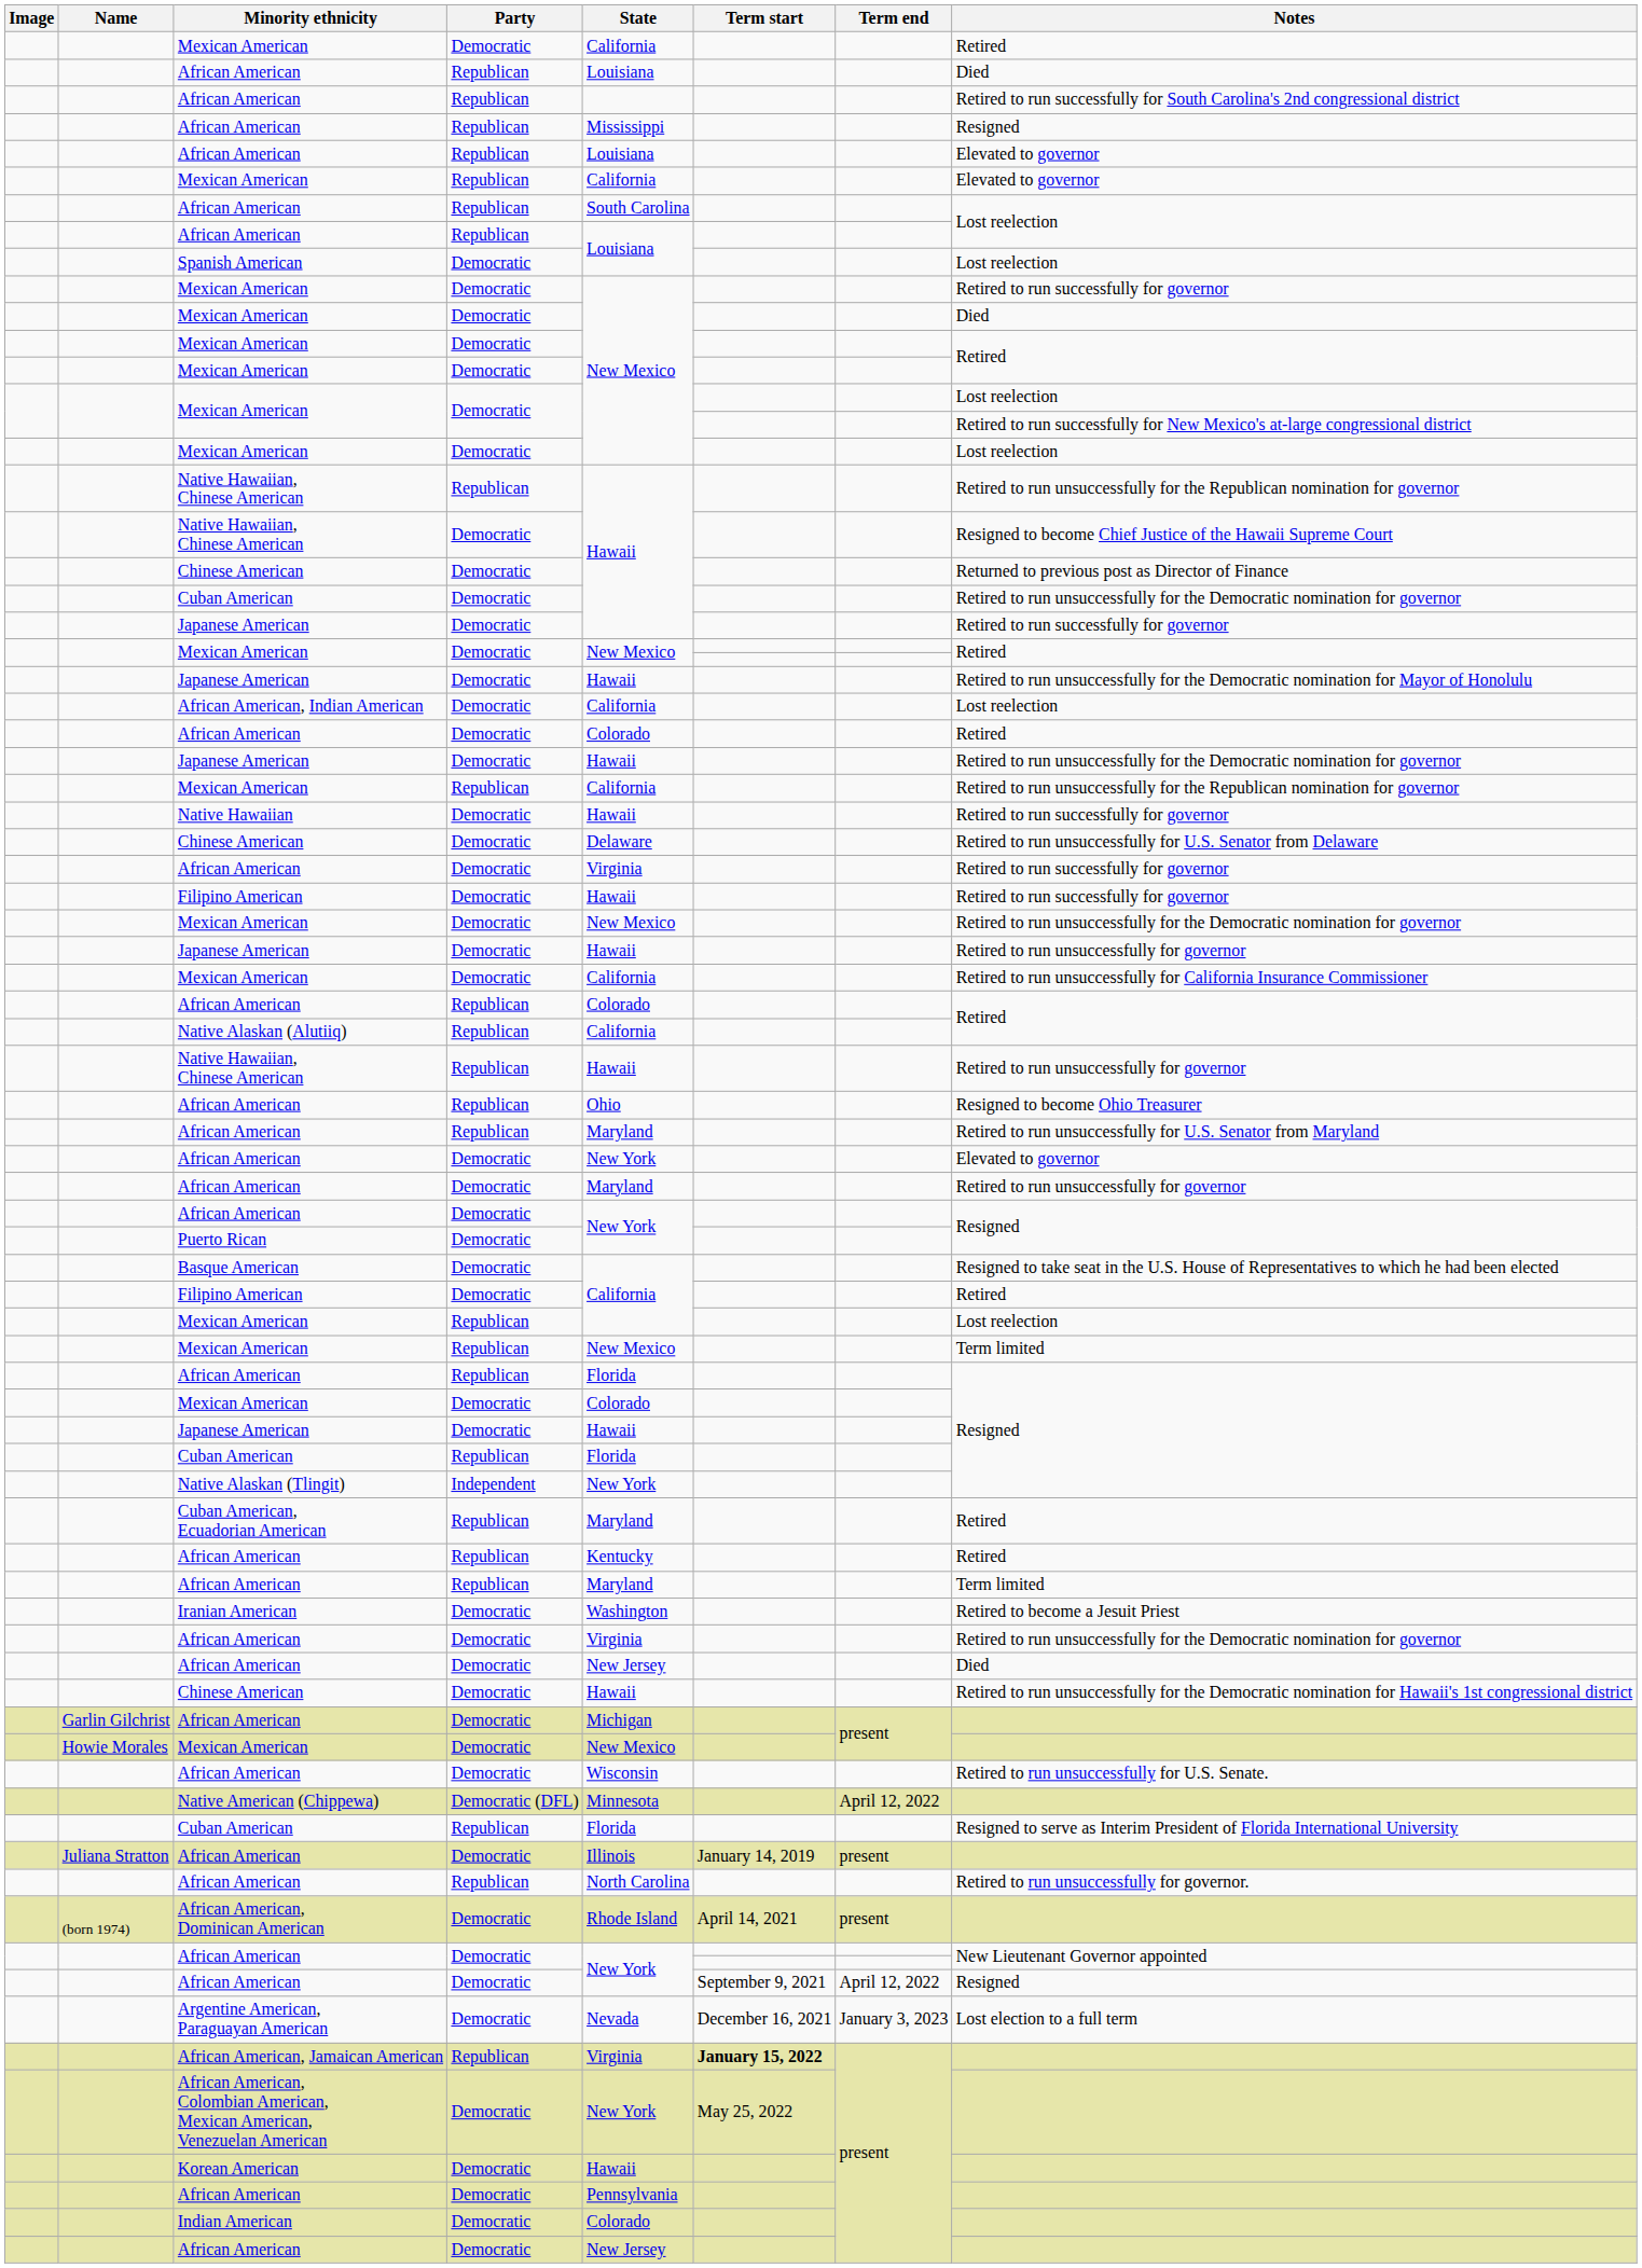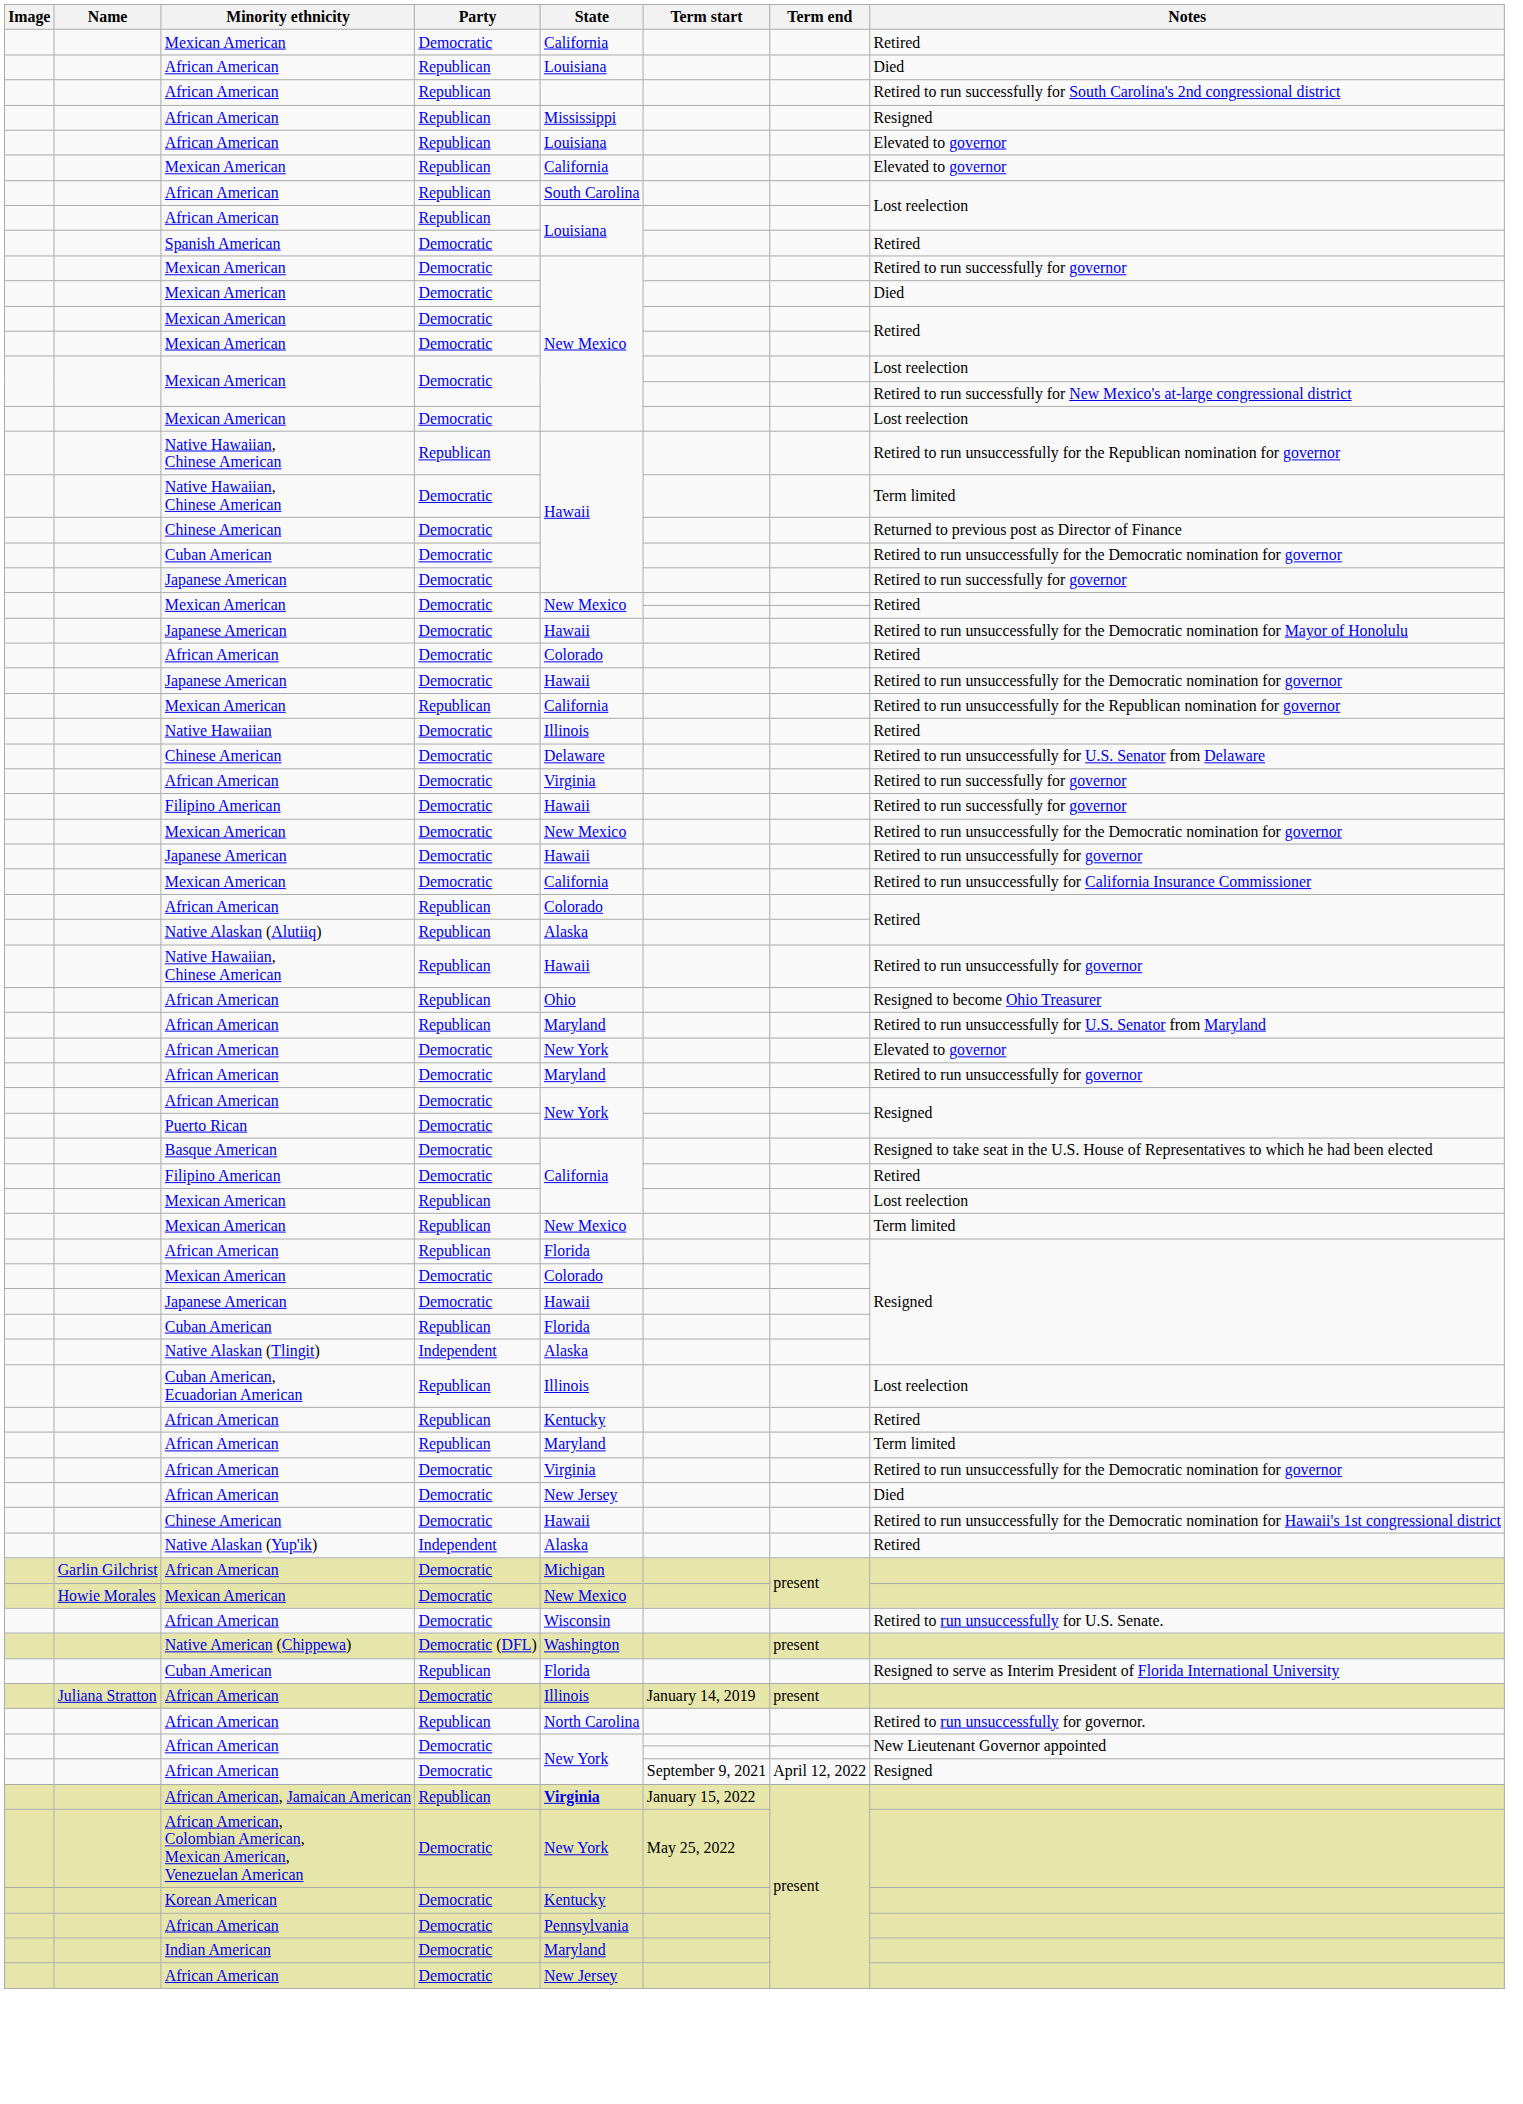Spanish American | Notes: Lost reelection -> Retired
Native Hawaiian, Chinese American / Democratic | Notes: Resigned to become Chief Justice of the Hawaii Supreme Court -> Term limited
- row: African American, Indian American | Democratic | California | Lost reelection
Native Hawaiian | State: Hawaii -> Illinois
Native Hawaiian | Notes: Retired to run successfully for governor -> Retired
Native Alaskan (Alutiiq) | State: California -> Alaska
Native Alaskan (Tlingit) | State: New York -> Alaska
Cuban American, Ecuadorian American | State: Maryland -> Illinois
Cuban American, Ecuadorian American | Notes: Retired -> Lost reelection
- row: Iranian American | Democratic | Washington | Retired to become a Jesuit Priest
+ row: Native Alaskan (Yup'ik) | Independent | Alaska | Retired
Native American (Chippewa) | State: Minnesota -> Washington
Native American (Chippewa) | Term end: April 12, 2022 -> present
- row: (born 1974) | African American, Dominican American | Democratic | Rhode Island | April 14, 2021 | present
- row: Argentine American, Paraguayan American | Democratic | Nevada | December 16, 2021 | January 3, 2023 | Lost election to a full term
African American, Jamaican American | State: normal -> bold
African American, Jamaican American | Term start: bold -> normal
Korean American | State: Hawaii -> Kentucky
Indian American | State: Colorado -> Maryland
